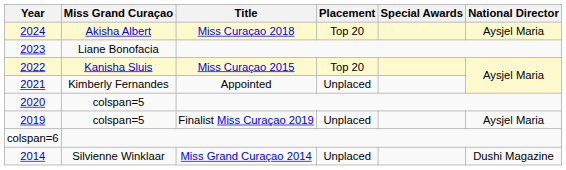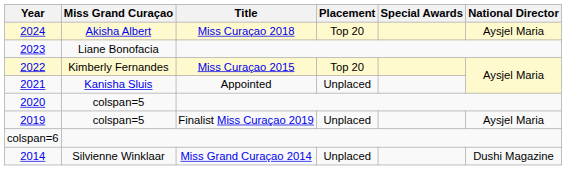2022 | Miss Grand Curaçao: Kanisha Sluis -> Kimberly Fernandes
2021 | Miss Grand Curaçao: Kimberly Fernandes -> Kanisha Sluis
